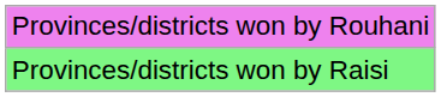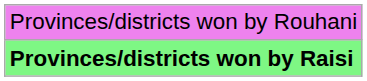row 2 | column 1: normal -> bold
